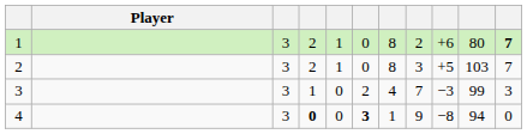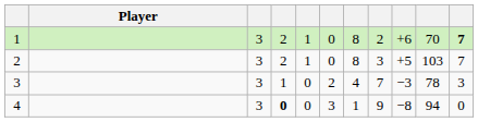row 2 | column 10: 80 -> 70
row 4 | column 10: 99 -> 78
row 5 | column 6: bold -> normal
